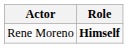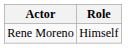Rene Moreno | Role: bold -> normal
